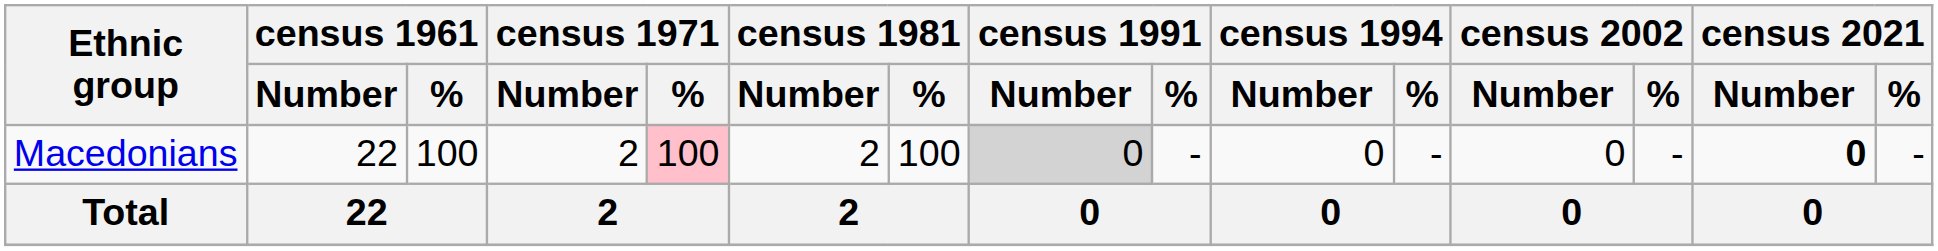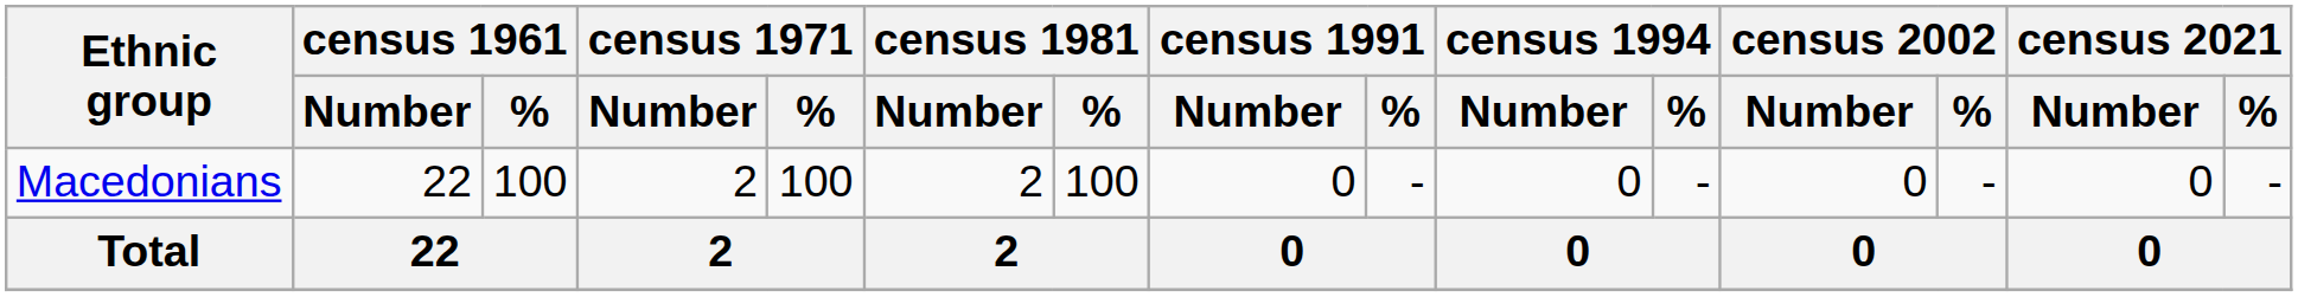Macedonians | census 1971 / %: pink background -> no background
Macedonians | census 1991 / Number: lightgrey background -> no background
Macedonians | census 2021 / Number: bold -> normal
